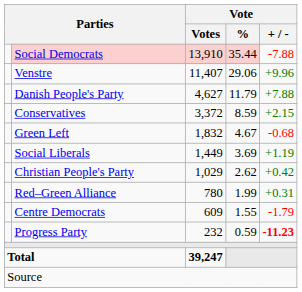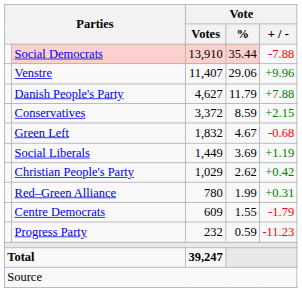Progress Party | Vote / + / -: bold -> normal
